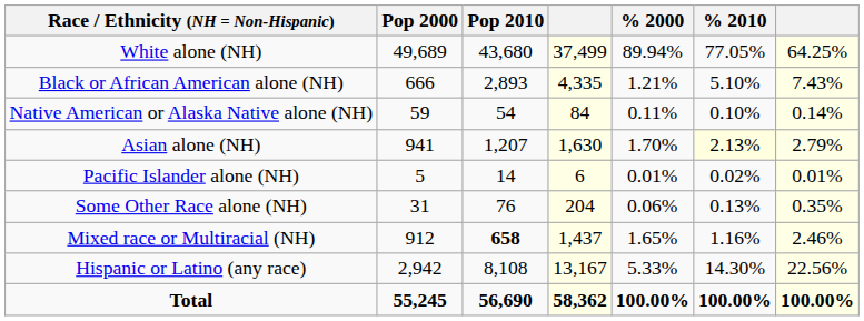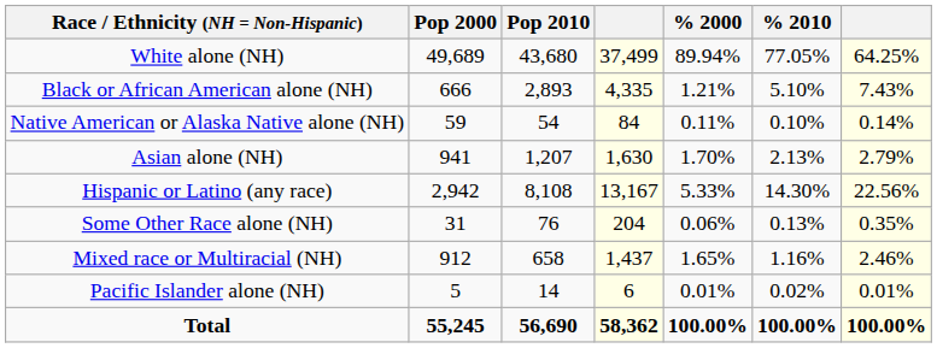Asian alone (NH) | % 2010: lightyellow background -> no background
rows swapped: Pacific Islander alone (NH) <-> Hispanic or Latino (any race)
Mixed race or Multiracial (NH) | Pop 2010: bold -> normal
